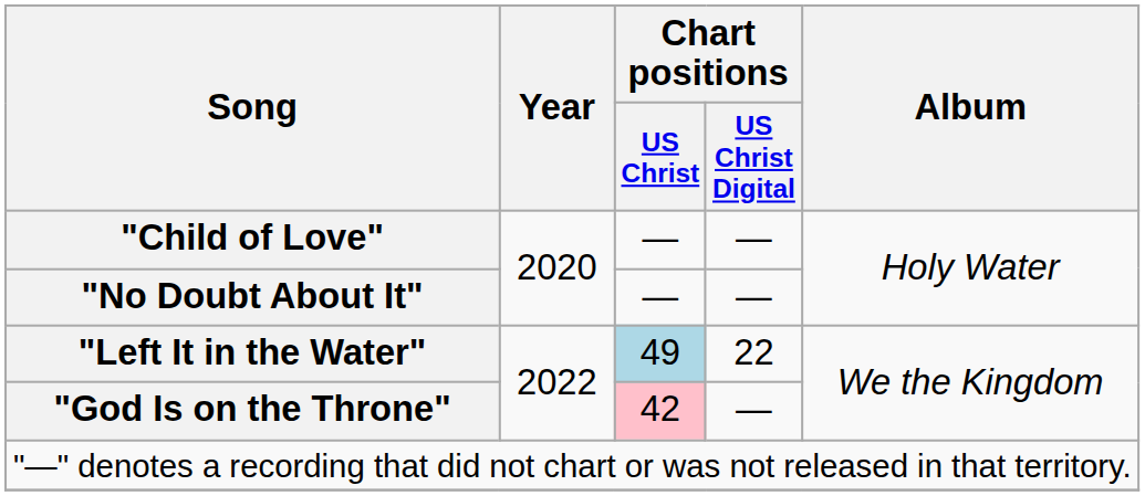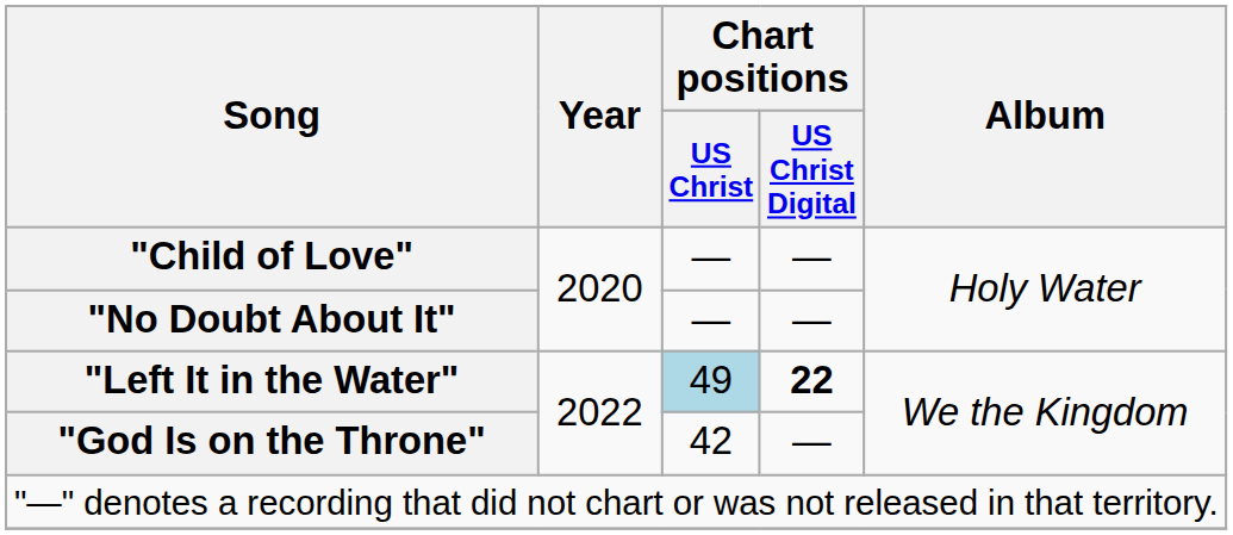"Left It in the Water" | Chart positions / US Christ Digital: normal -> bold
"God Is on the Throne" | Chart positions / US Christ: pink background -> no background
